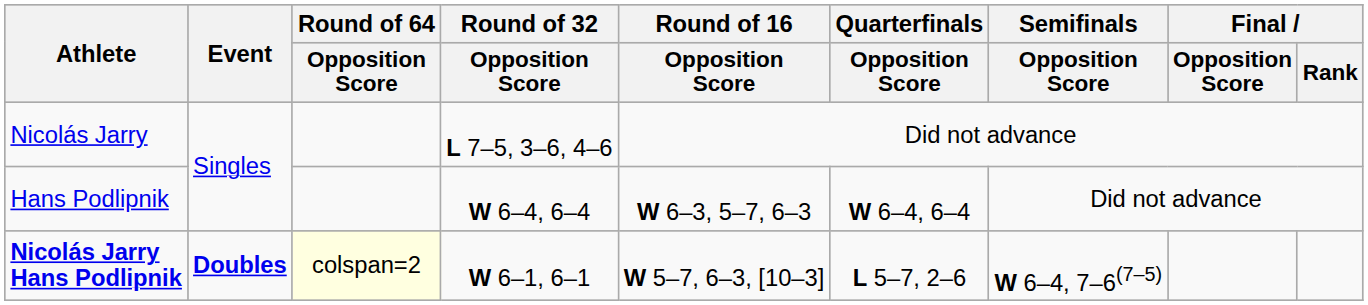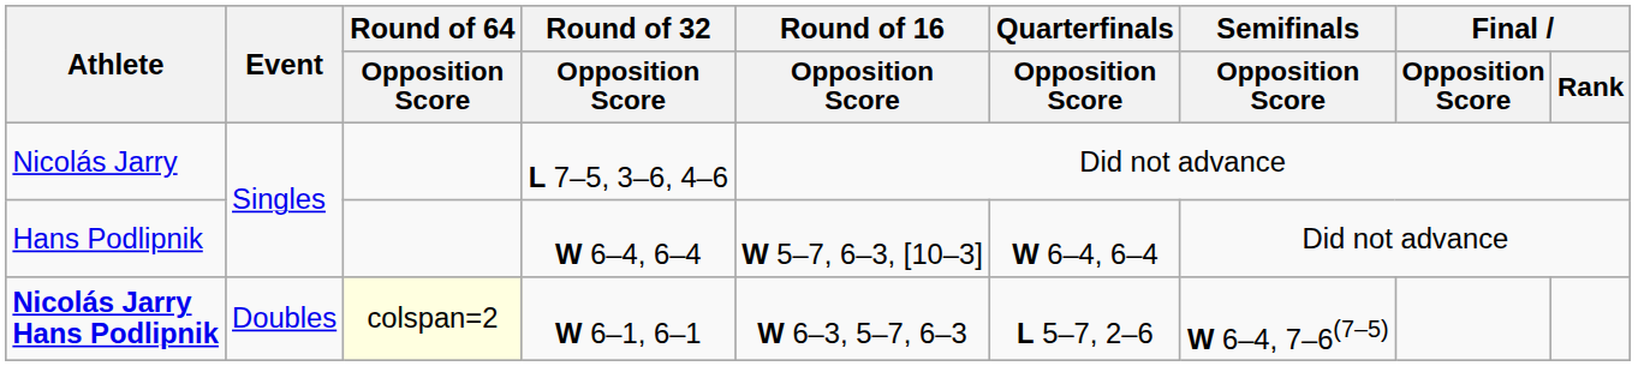Hans Podlipnik | Round of 16 / Opposition Score: W 6–3, 5–7, 6–3 -> W 5–7, 6–3, [10–3]
Nicolás Jarry Hans Podlipnik | Event: bold -> normal
Nicolás Jarry Hans Podlipnik | Round of 16 / Opposition Score: W 5–7, 6–3, [10–3] -> W 6–3, 5–7, 6–3
